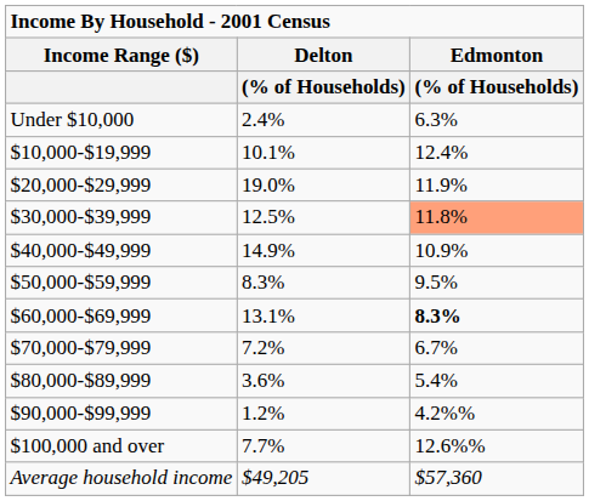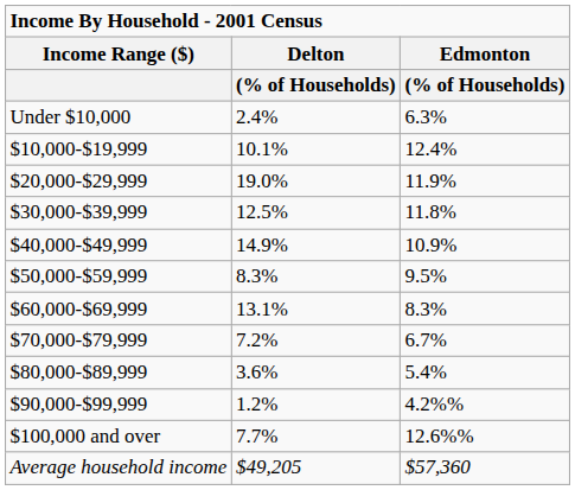$30,000-$39,999 | Edmonton / (% of Households): lightsalmon background -> no background
$60,000-$69,999 | Edmonton / (% of Households): bold -> normal
